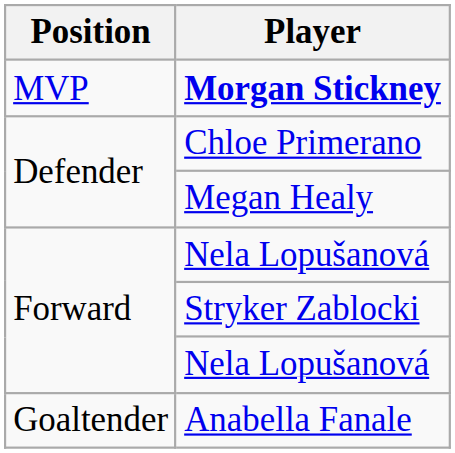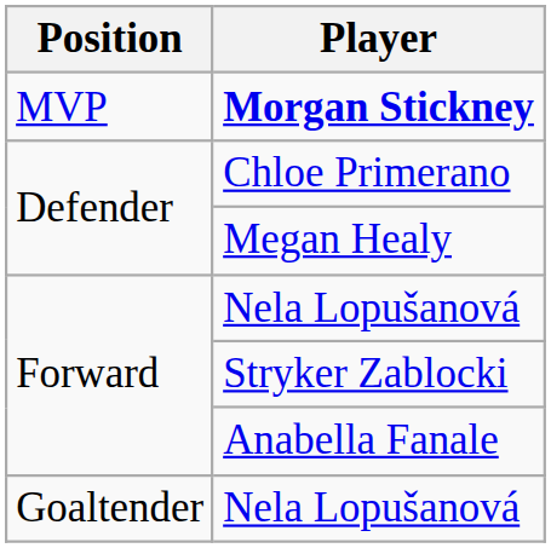row 7 | Player: Nela Lopušanová -> Anabella Fanale
row 8 | Player: Anabella Fanale -> Nela Lopušanová
